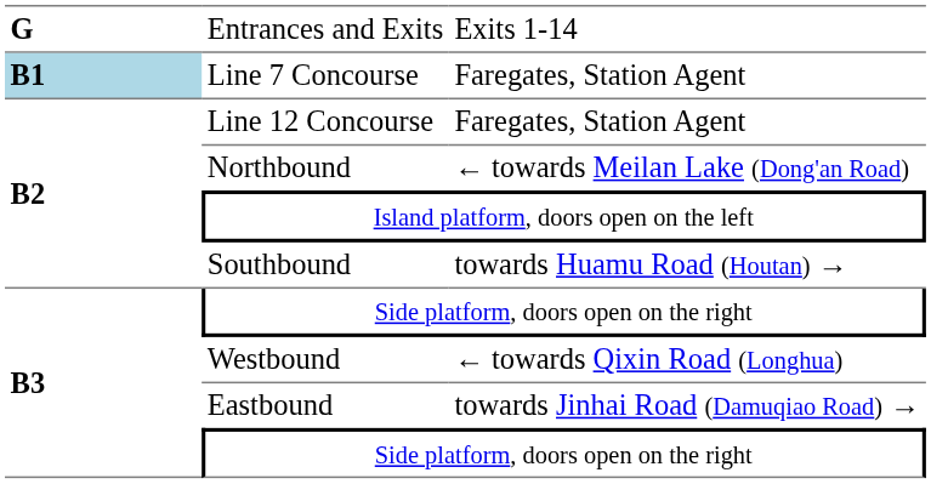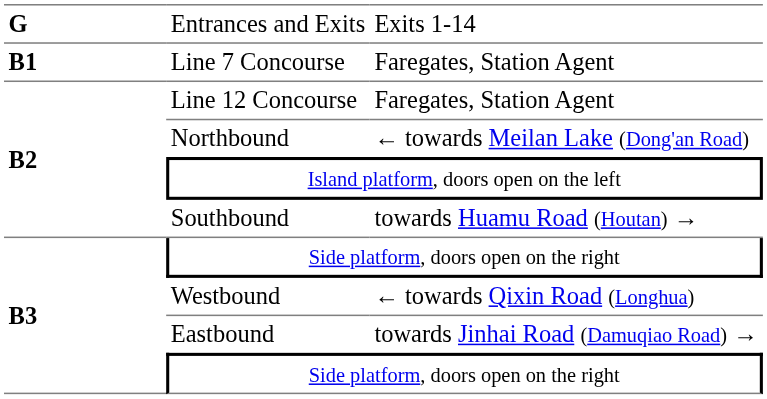Line 7 Concourse | column 1: lightblue background -> no background
